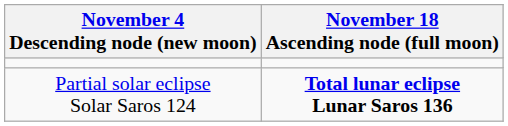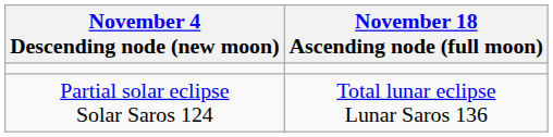row 3 | November 18 Ascending node (full moon): bold -> normal
